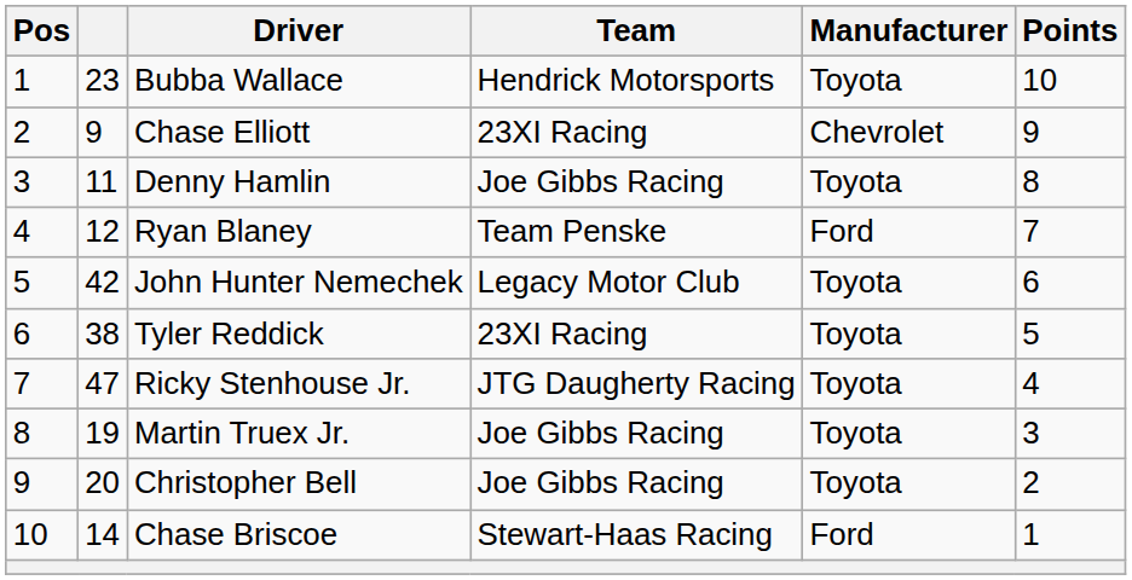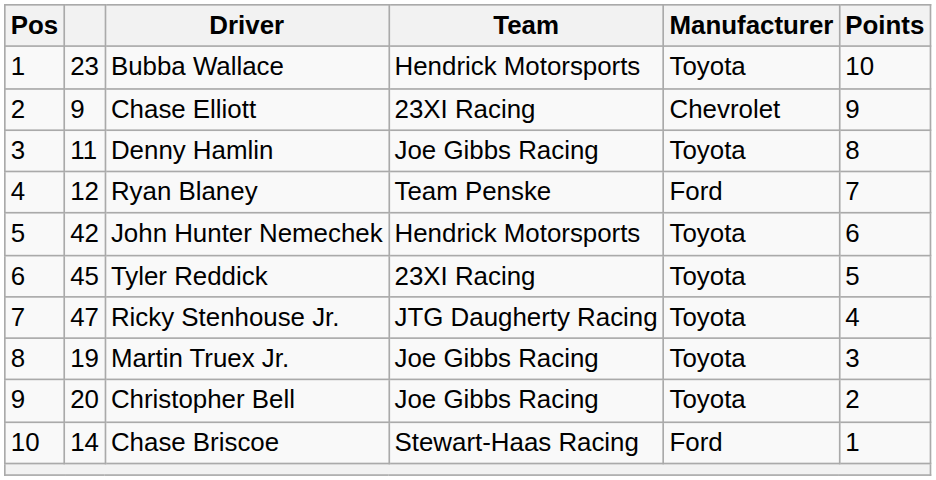John Hunter Nemechek | Team: Legacy Motor Club -> Hendrick Motorsports
Tyler Reddick | column 2: 38 -> 45
